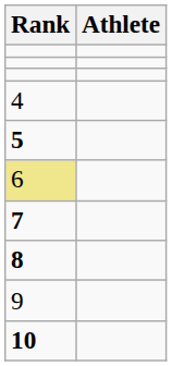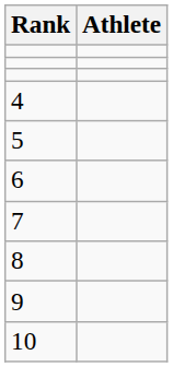row 6 | Rank: bold -> normal
row 7 | Rank: khaki background -> no background
row 8 | Rank: bold -> normal
row 9 | Rank: bold -> normal
row 11 | Rank: bold -> normal
